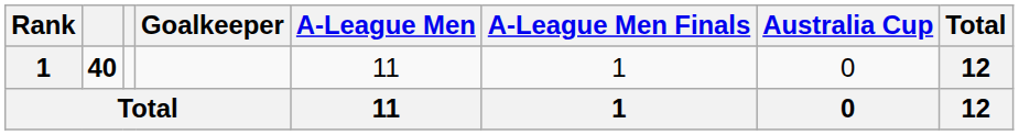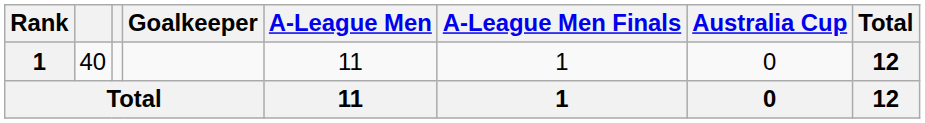row 2 | column 2: bold -> normal
